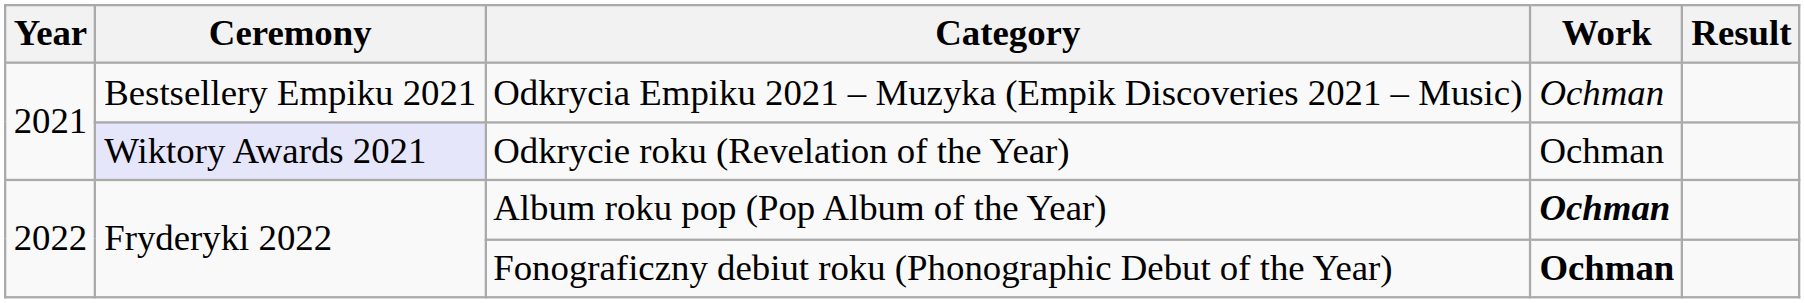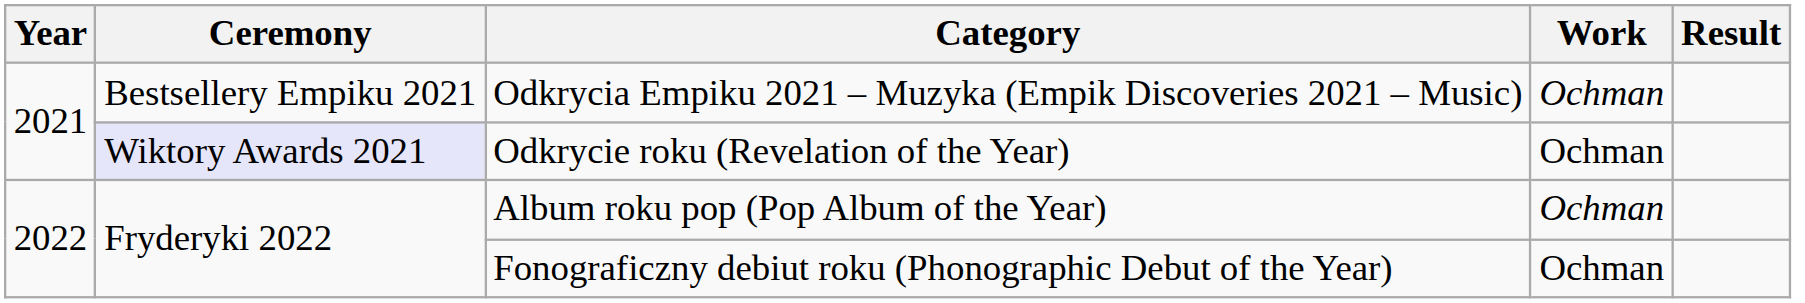Album roku pop (Pop Album of the Year) | Work: bold -> normal
Fonograficzny debiut roku (Phonographic Debut of the Year) | Work: bold -> normal
